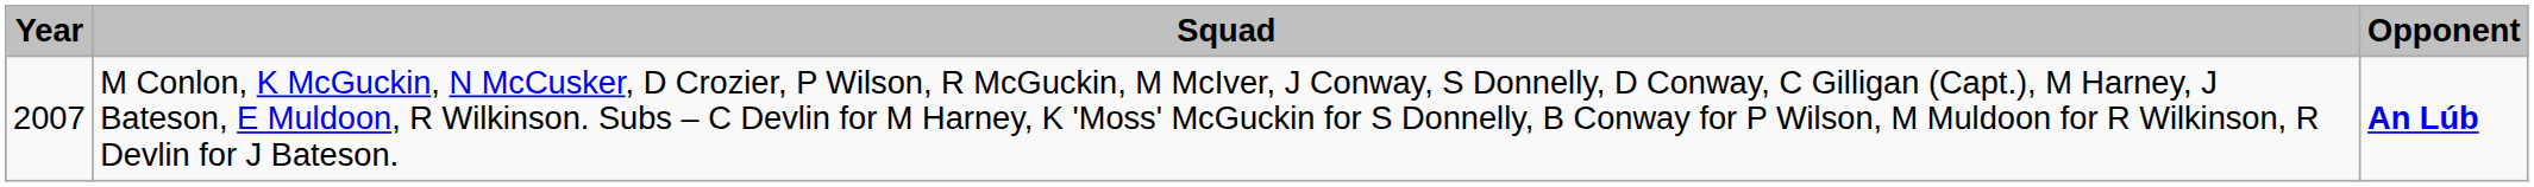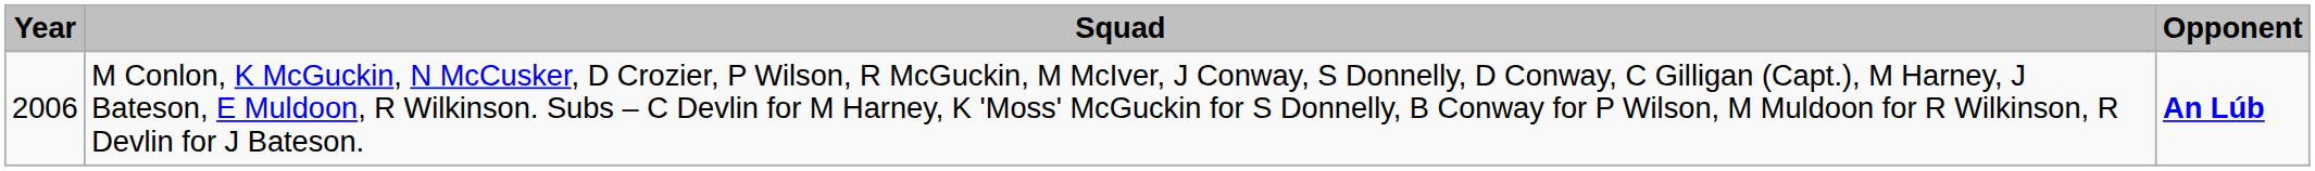row 2 | Year: 2007 -> 2006
